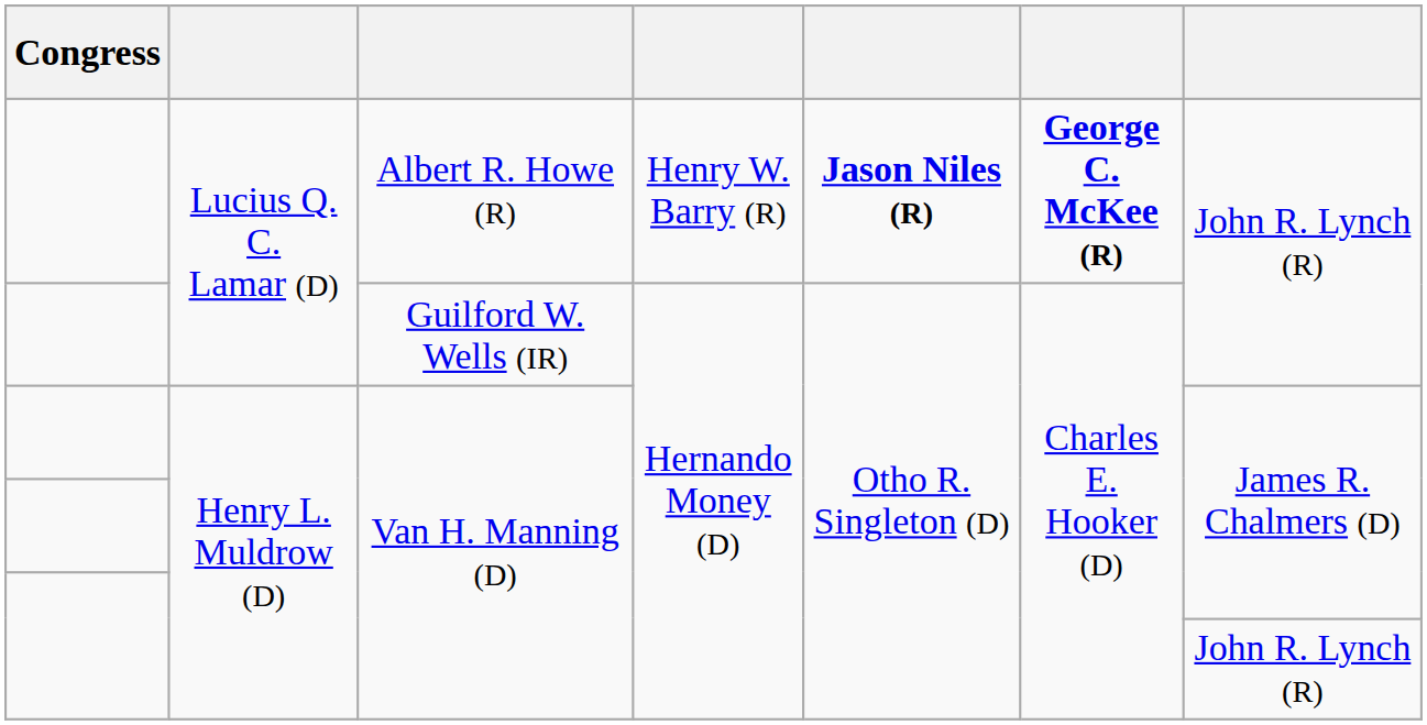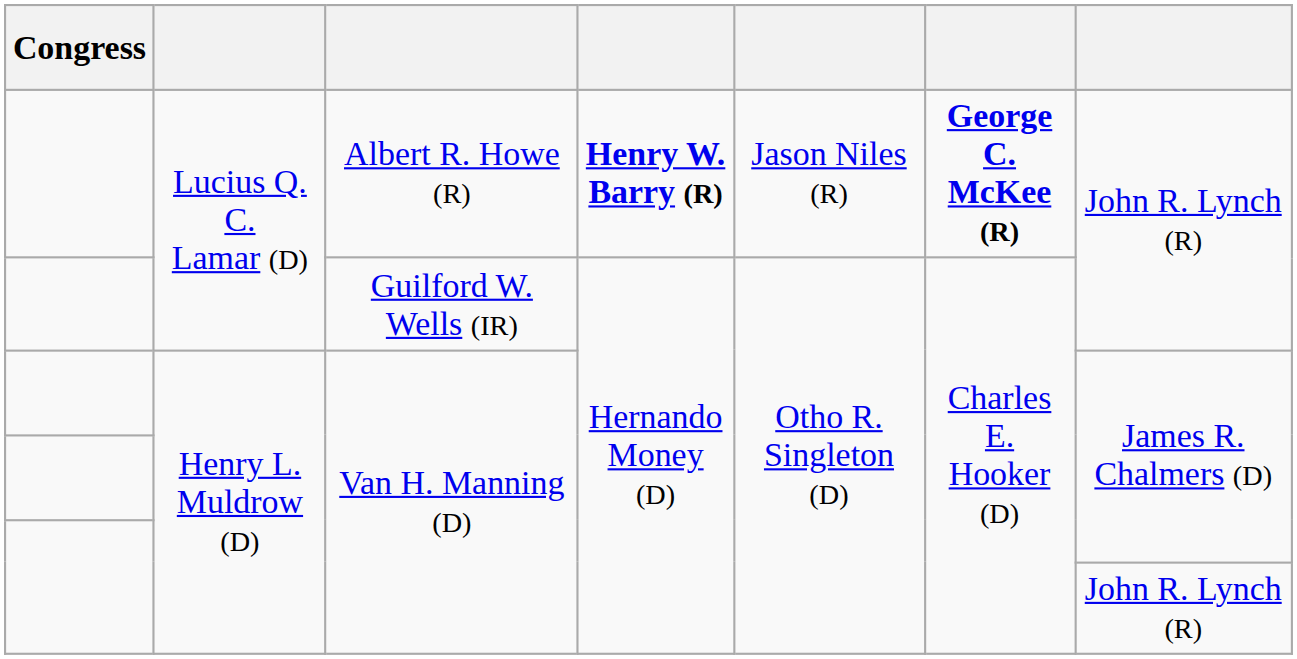Albert R. Howe (R) | column 4: normal -> bold
Albert R. Howe (R) | column 5: bold -> normal
